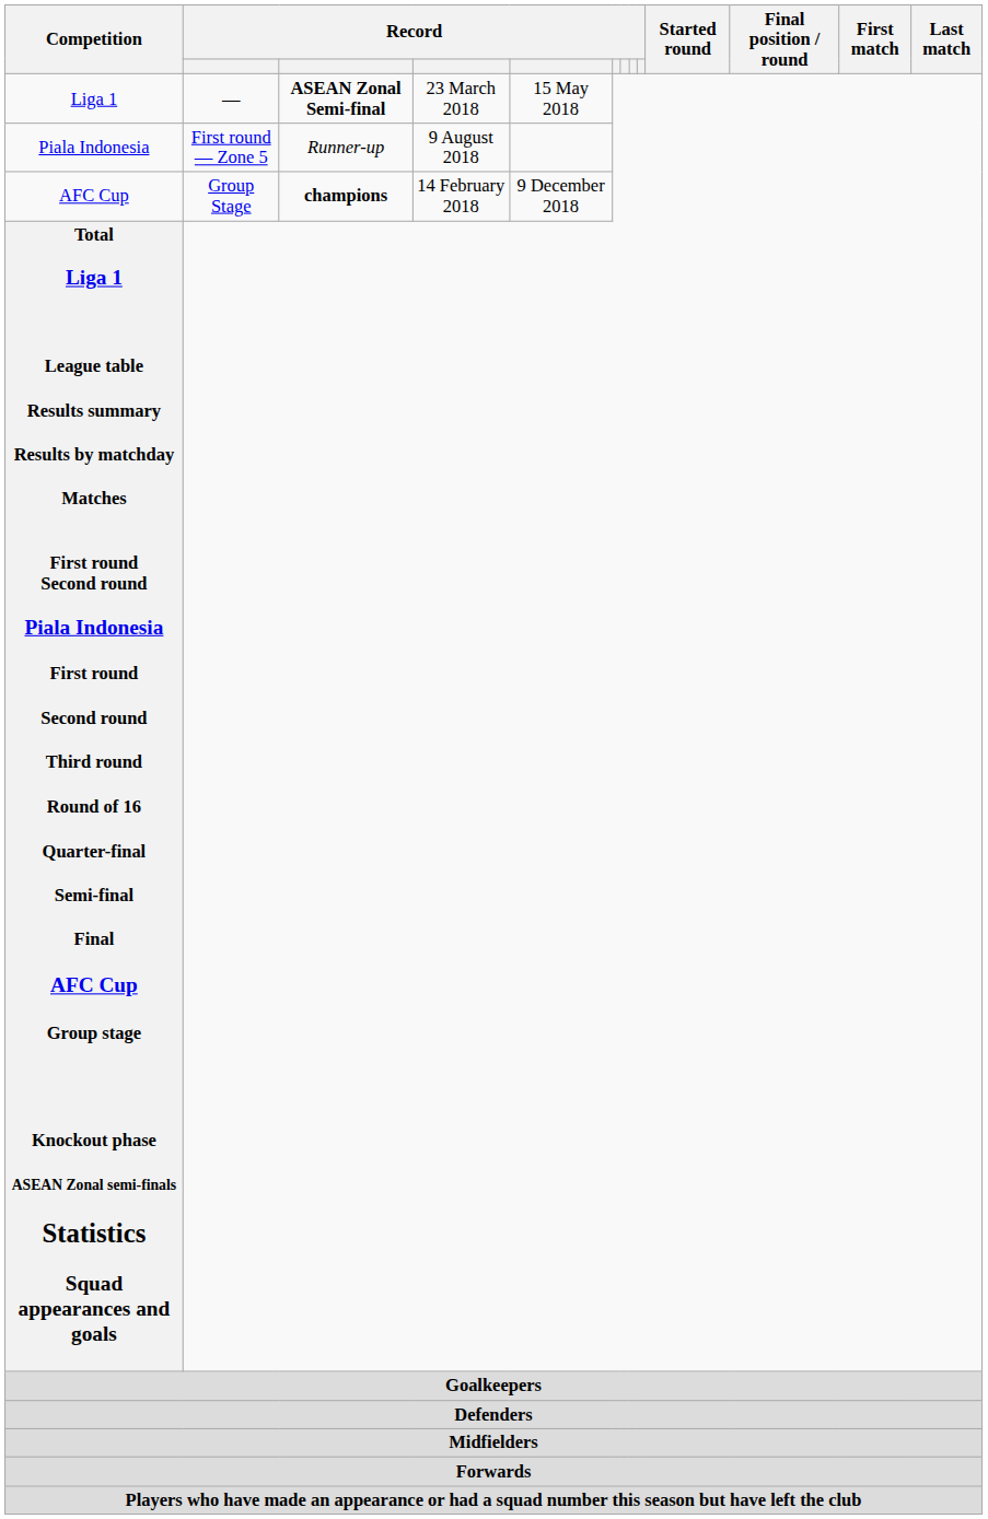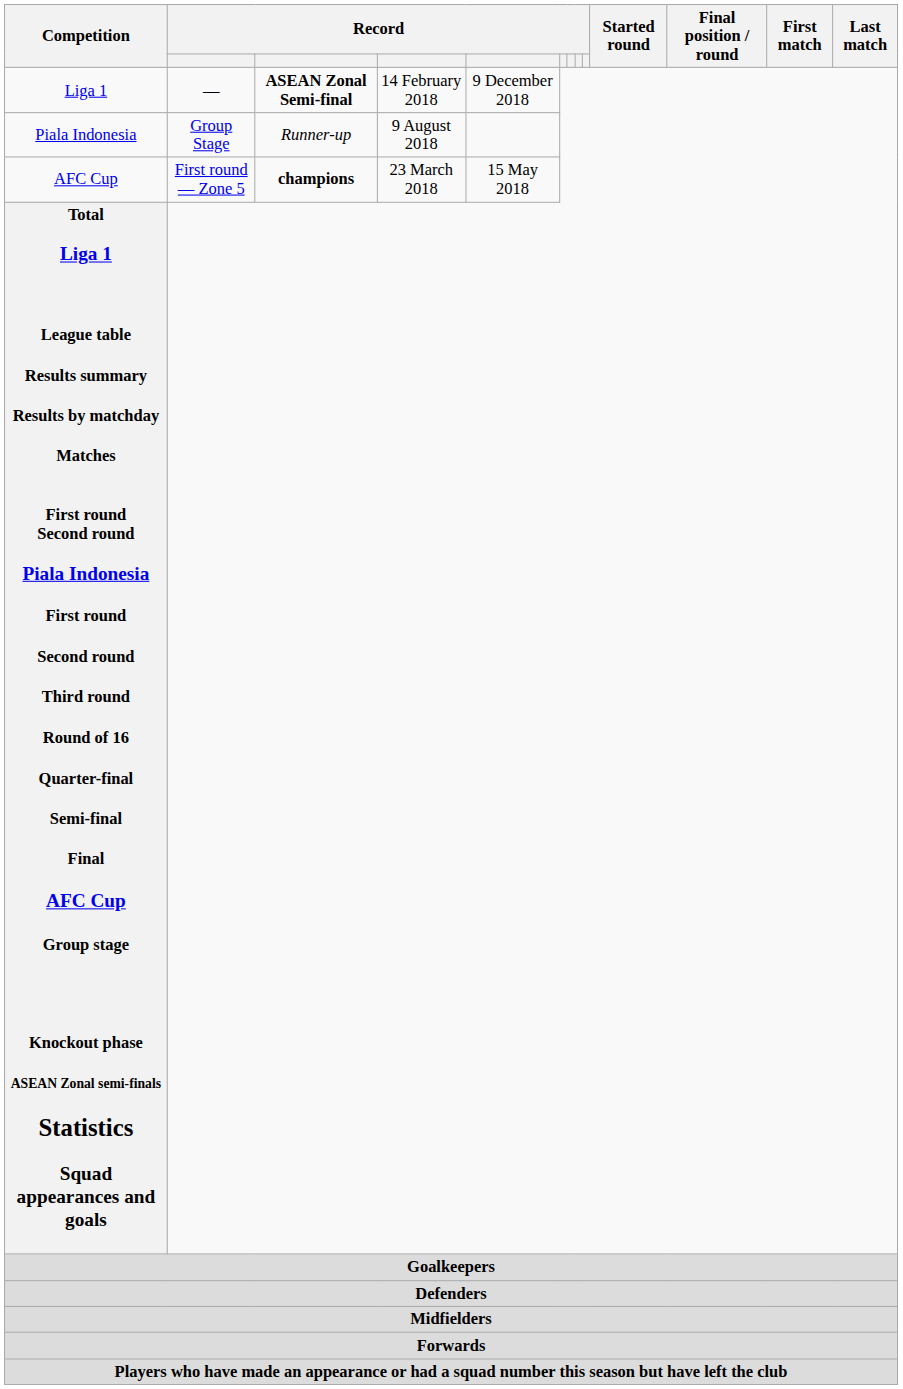Liga 1 | column 4: 23 March 2018 -> 14 February 2018
Liga 1 | column 5: 15 May 2018 -> 9 December 2018
Piala Indonesia | column 2: First round — Zone 5 -> Group Stage
AFC Cup | column 2: Group Stage -> First round — Zone 5
AFC Cup | column 4: 14 February 2018 -> 23 March 2018
AFC Cup | column 5: 9 December 2018 -> 15 May 2018
